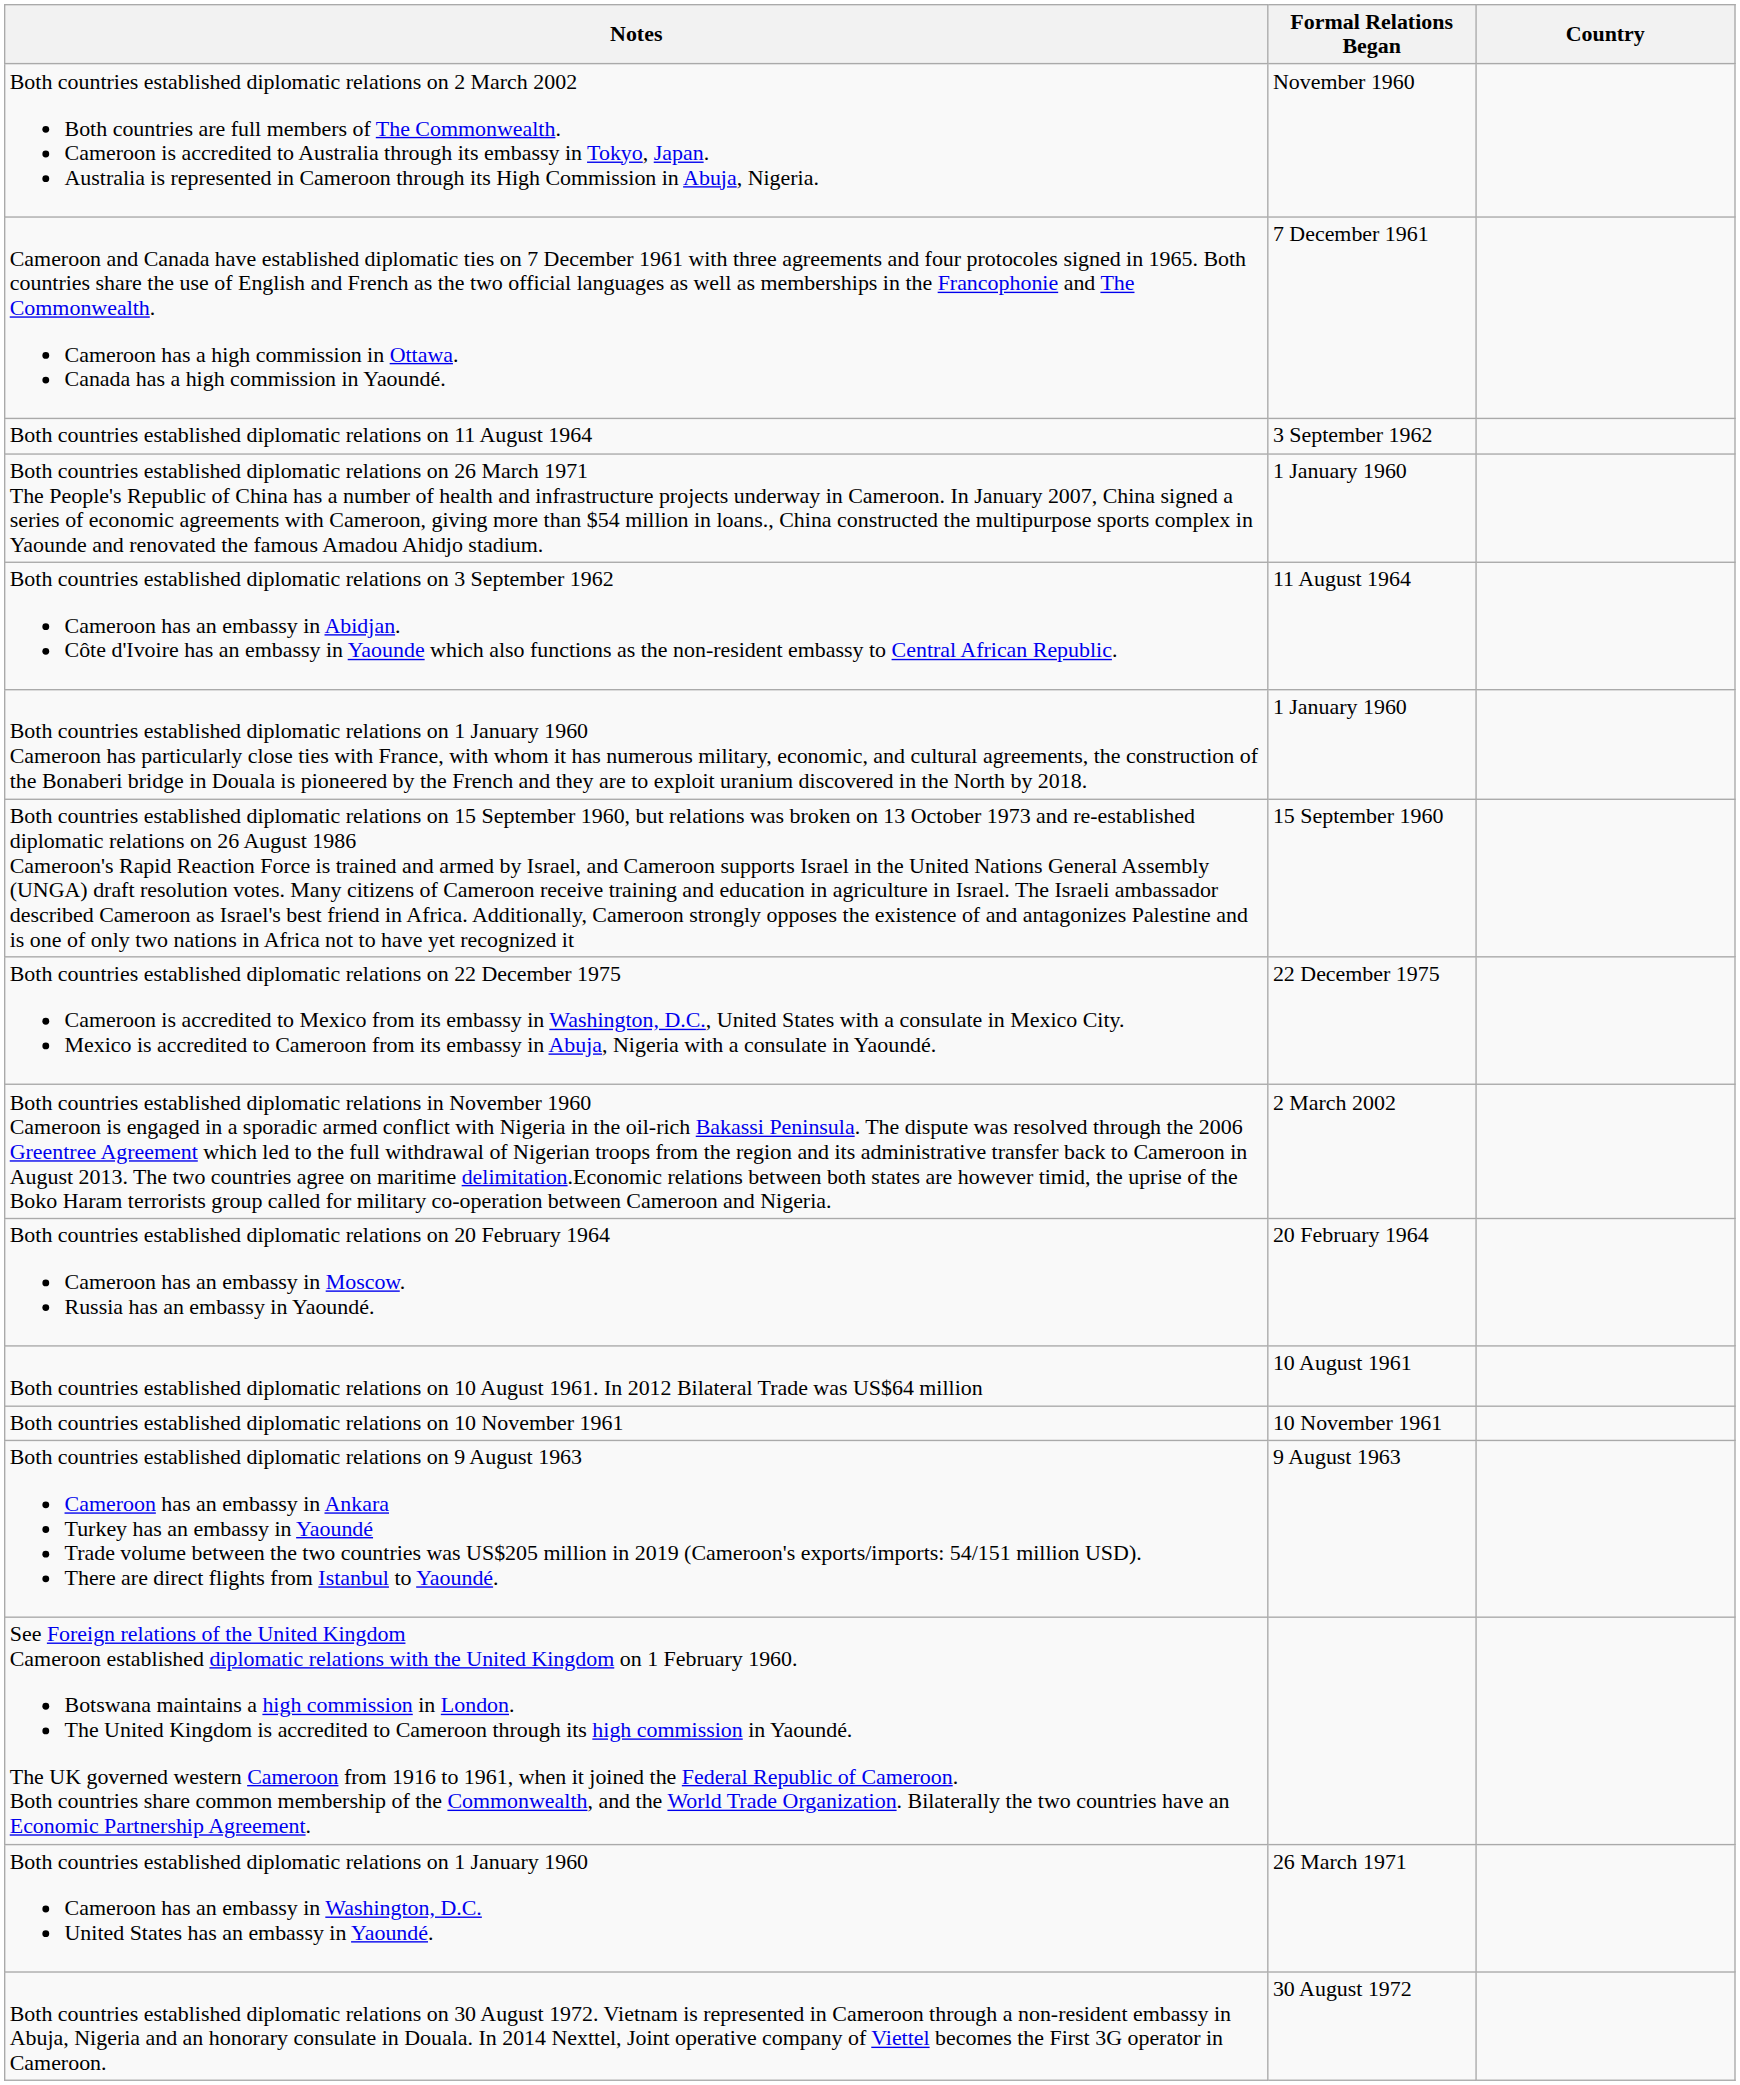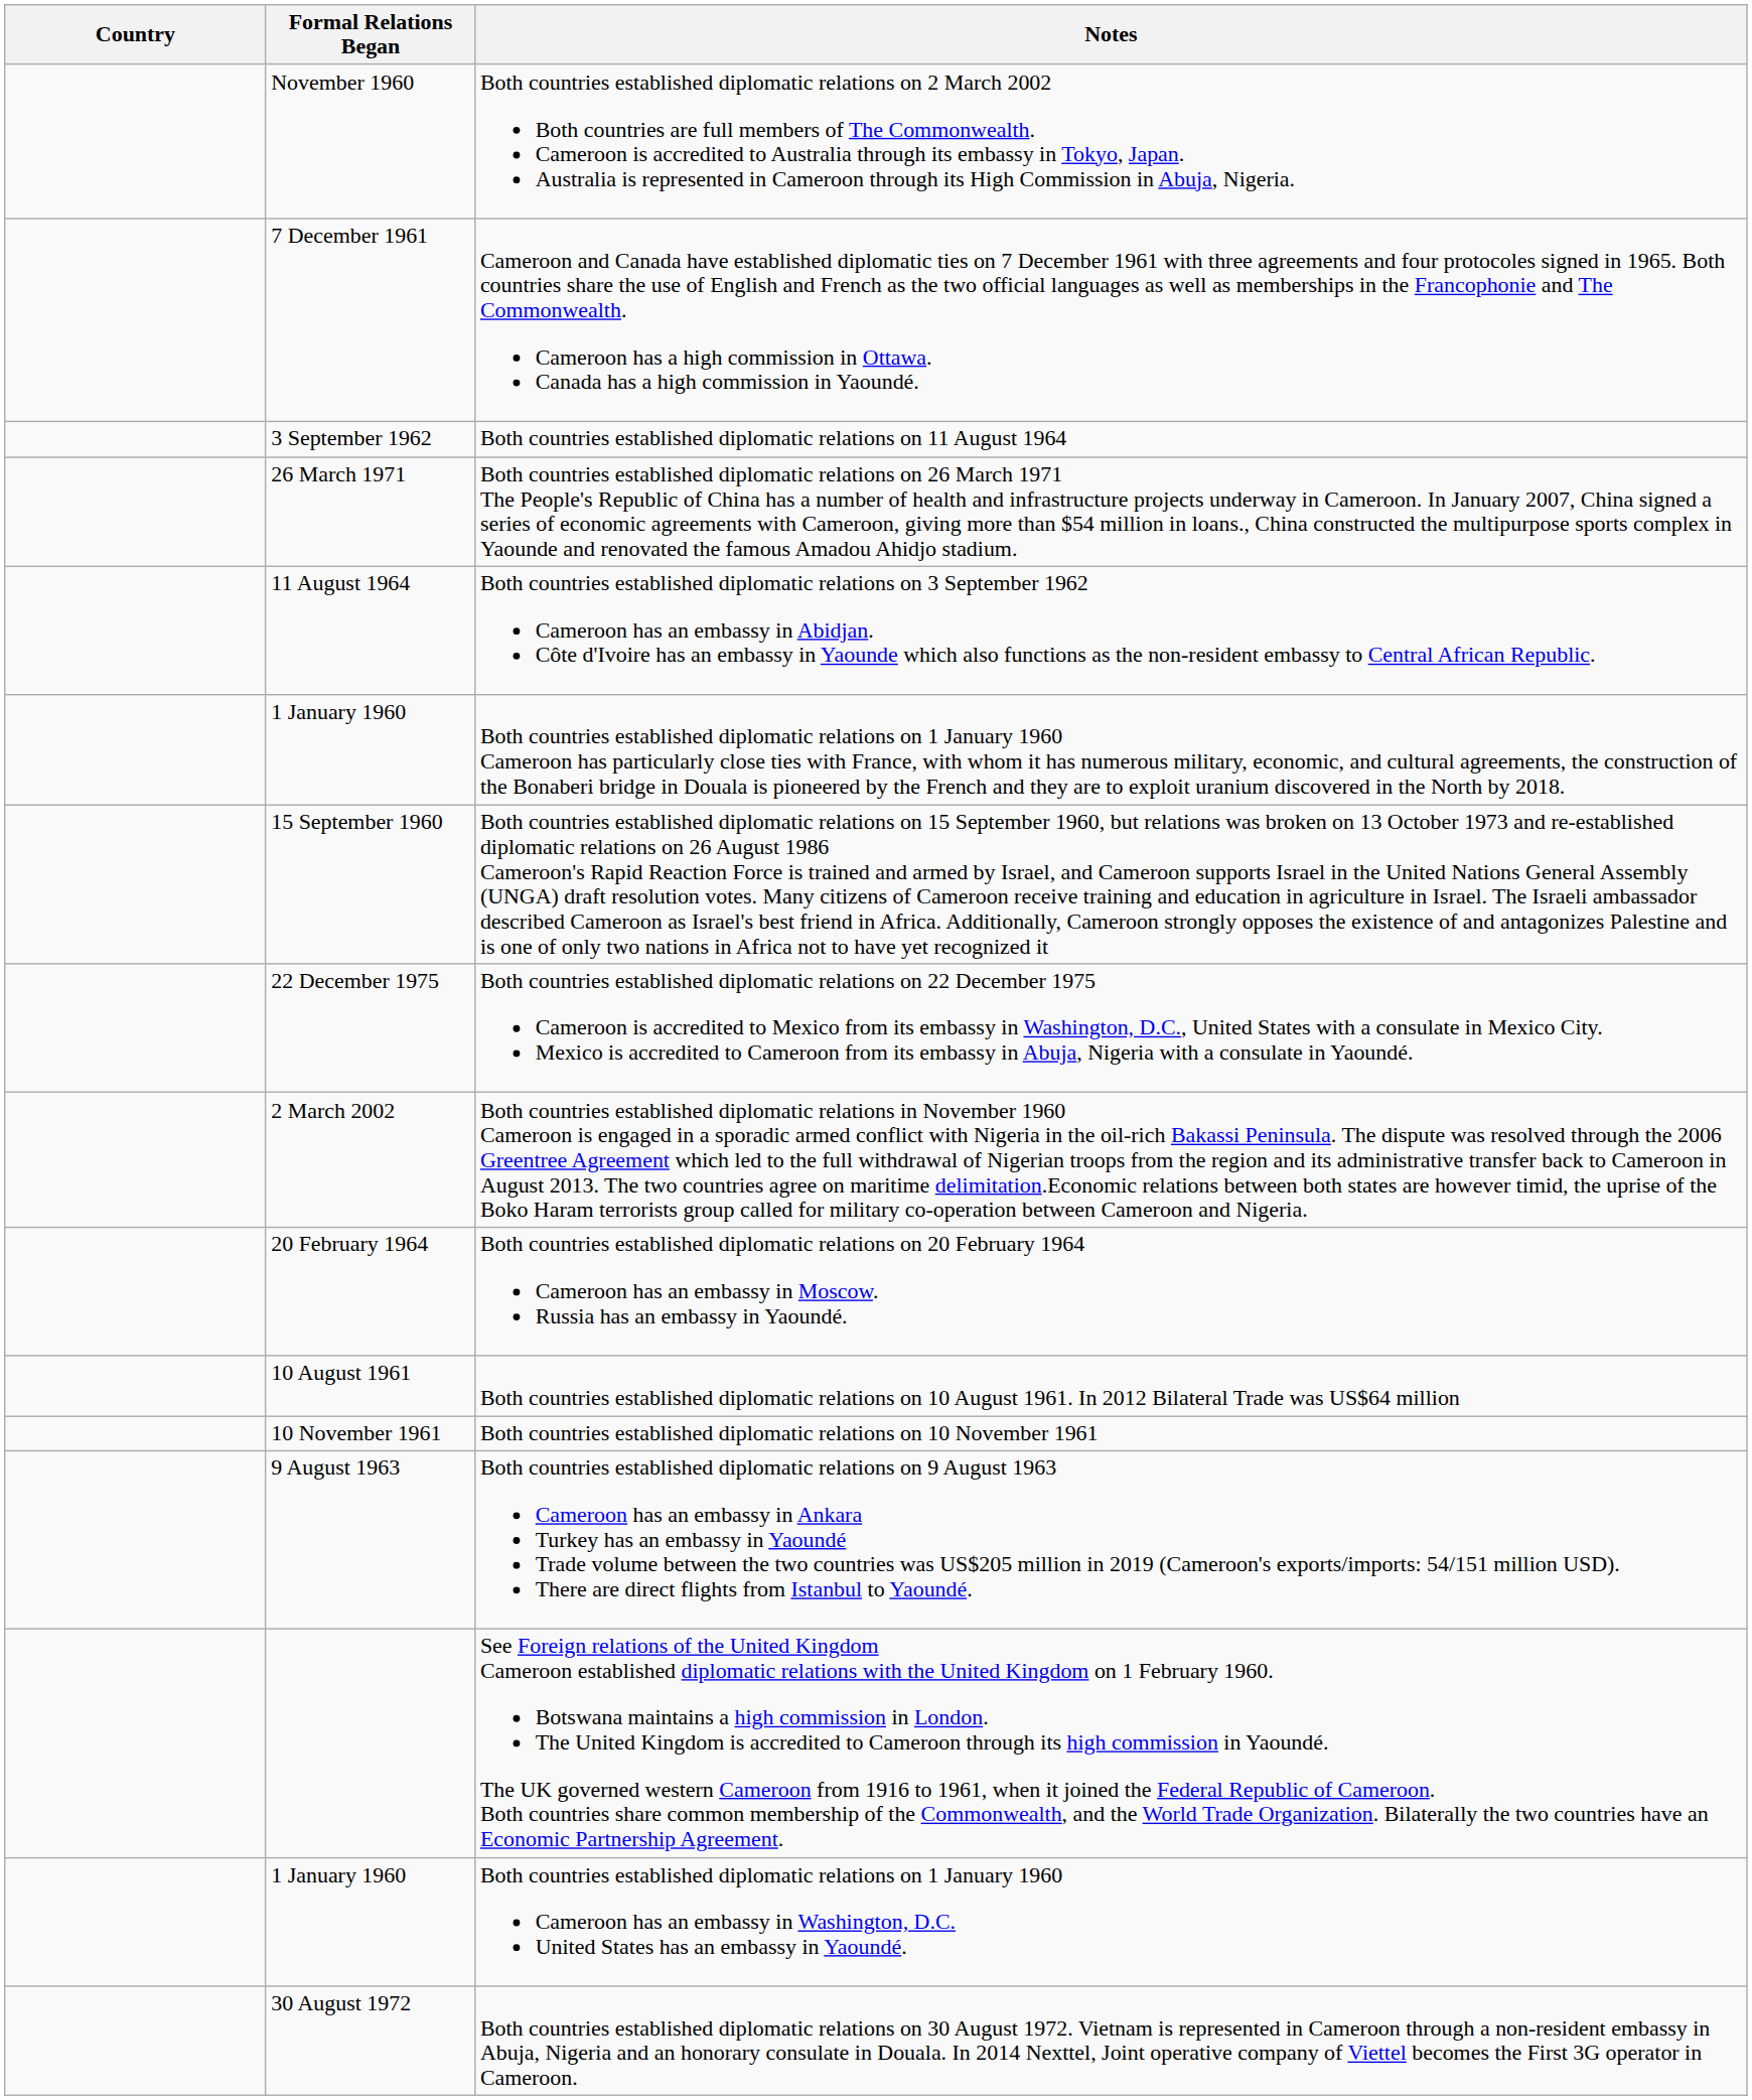columns swapped: Country <-> Notes
row 5 | Formal Relations Began: 1 January 1960 -> 26 March 1971
row 16 | Formal Relations Began: 26 March 1971 -> 1 January 1960
